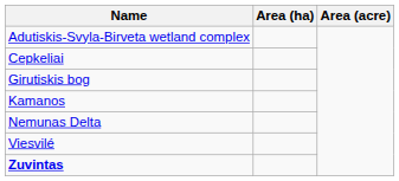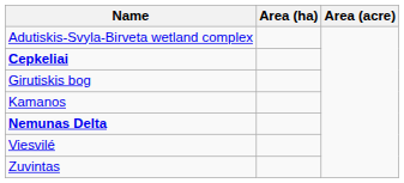Cepkeliai | Name: normal -> bold
Nemunas Delta | Name: normal -> bold
Zuvintas | Name: bold -> normal
